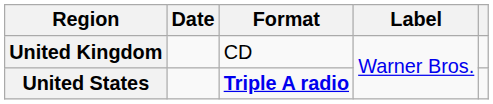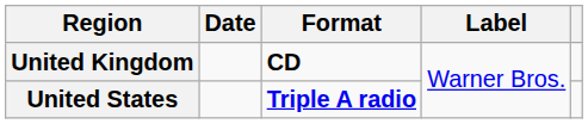United Kingdom | Format: normal -> bold
